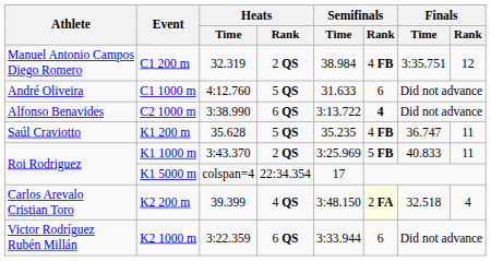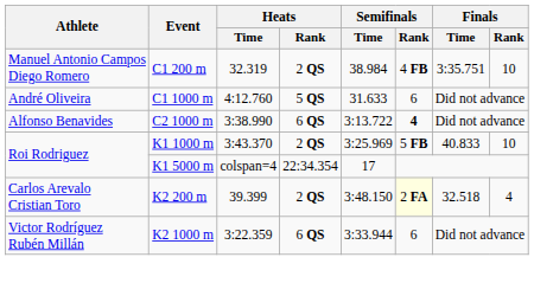C1 200 m | Finals / Rank: 12 -> 10
- row: Saúl Craviotto | K1 200 m | 35.628 | 5 QS | 35.235 | 4 FB | 36.747 | 11
K1 1000 m | Finals / Rank: 11 -> 10
K2 200 m | Heats / Rank: 4 QS -> 2 QS
